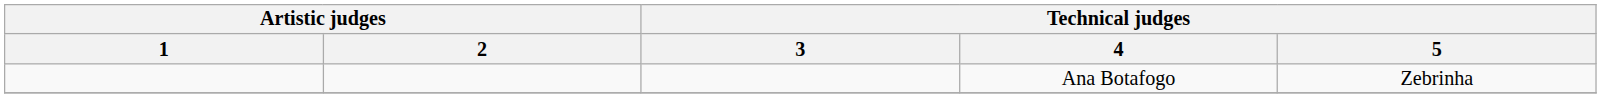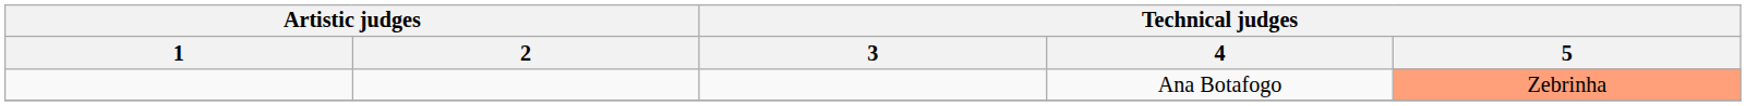Ana Botafogo | Technical judges / 5: no background -> lightsalmon background
